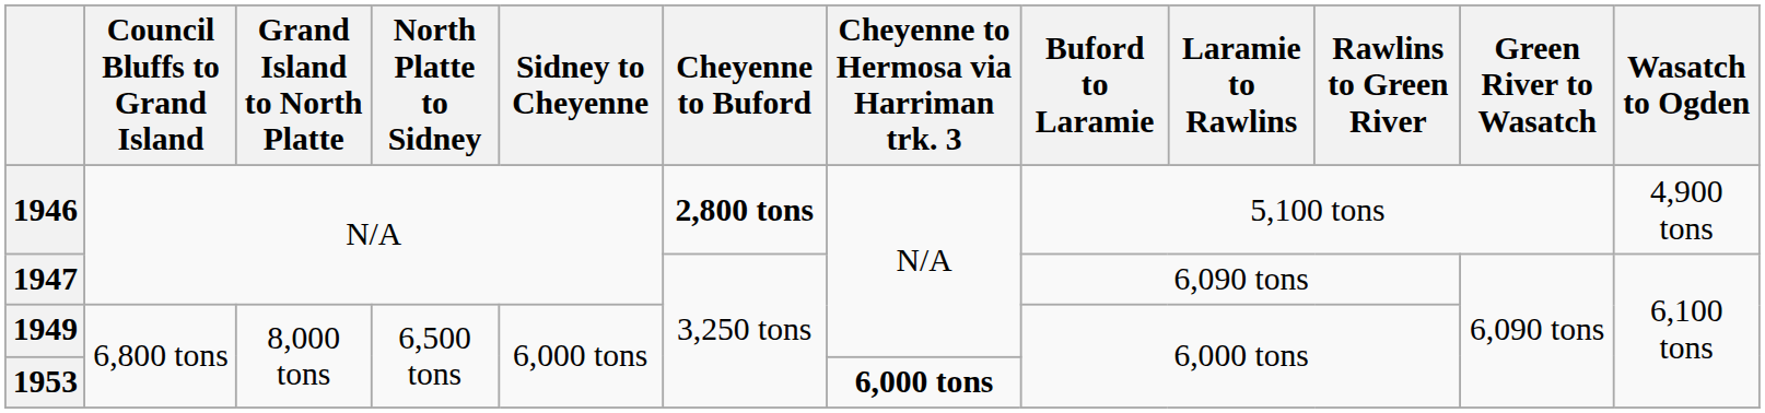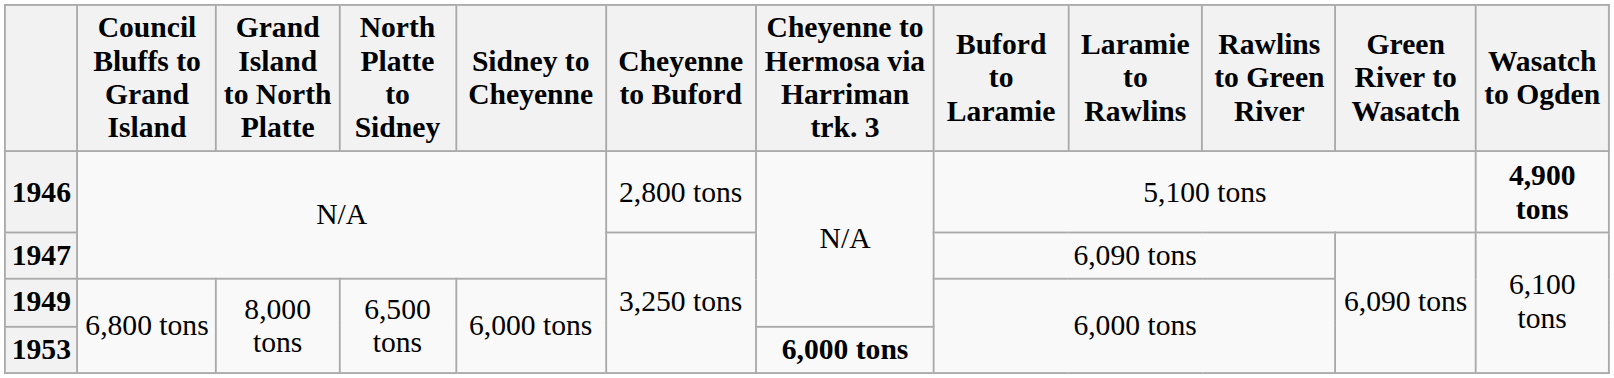1946 | Cheyenne to Buford: bold -> normal
1946 | Wasatch to Ogden: normal -> bold
